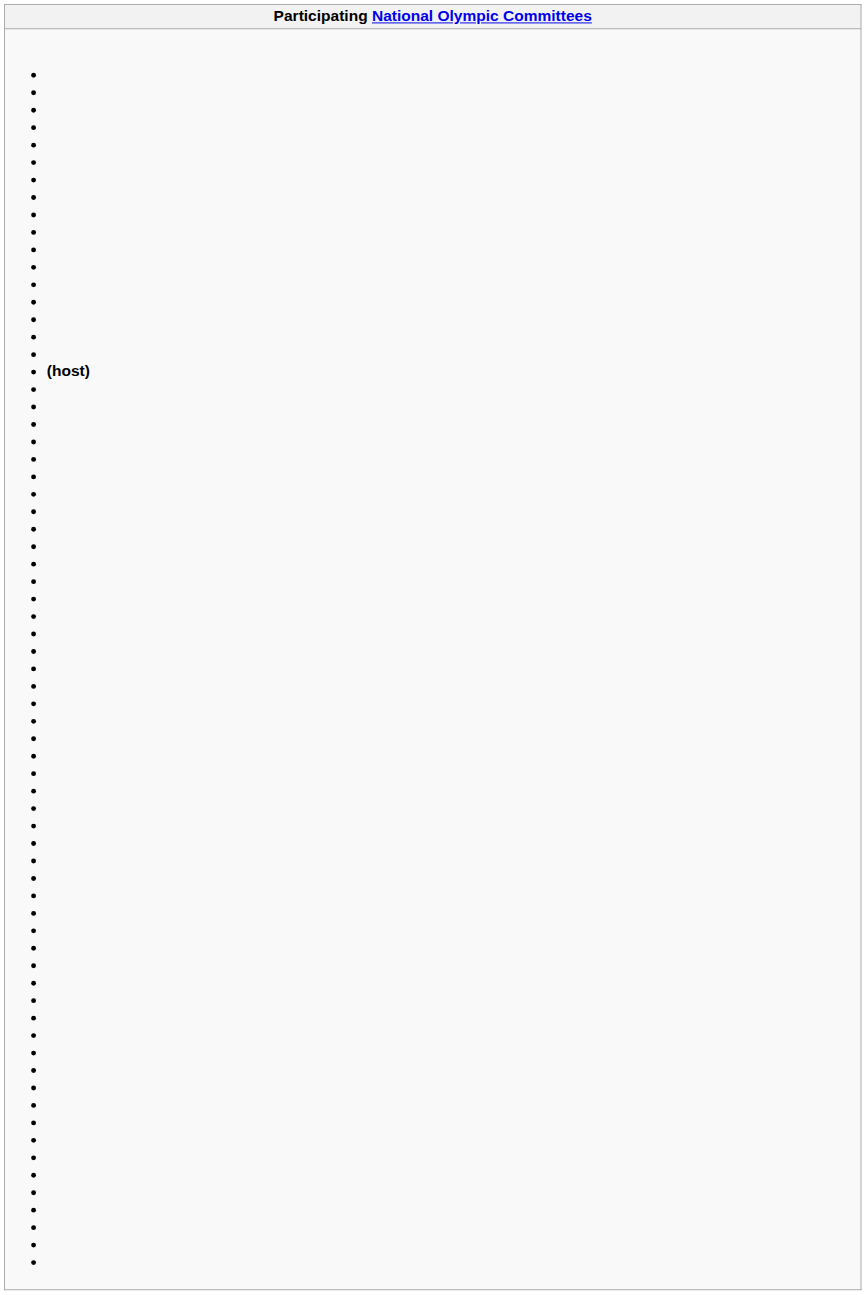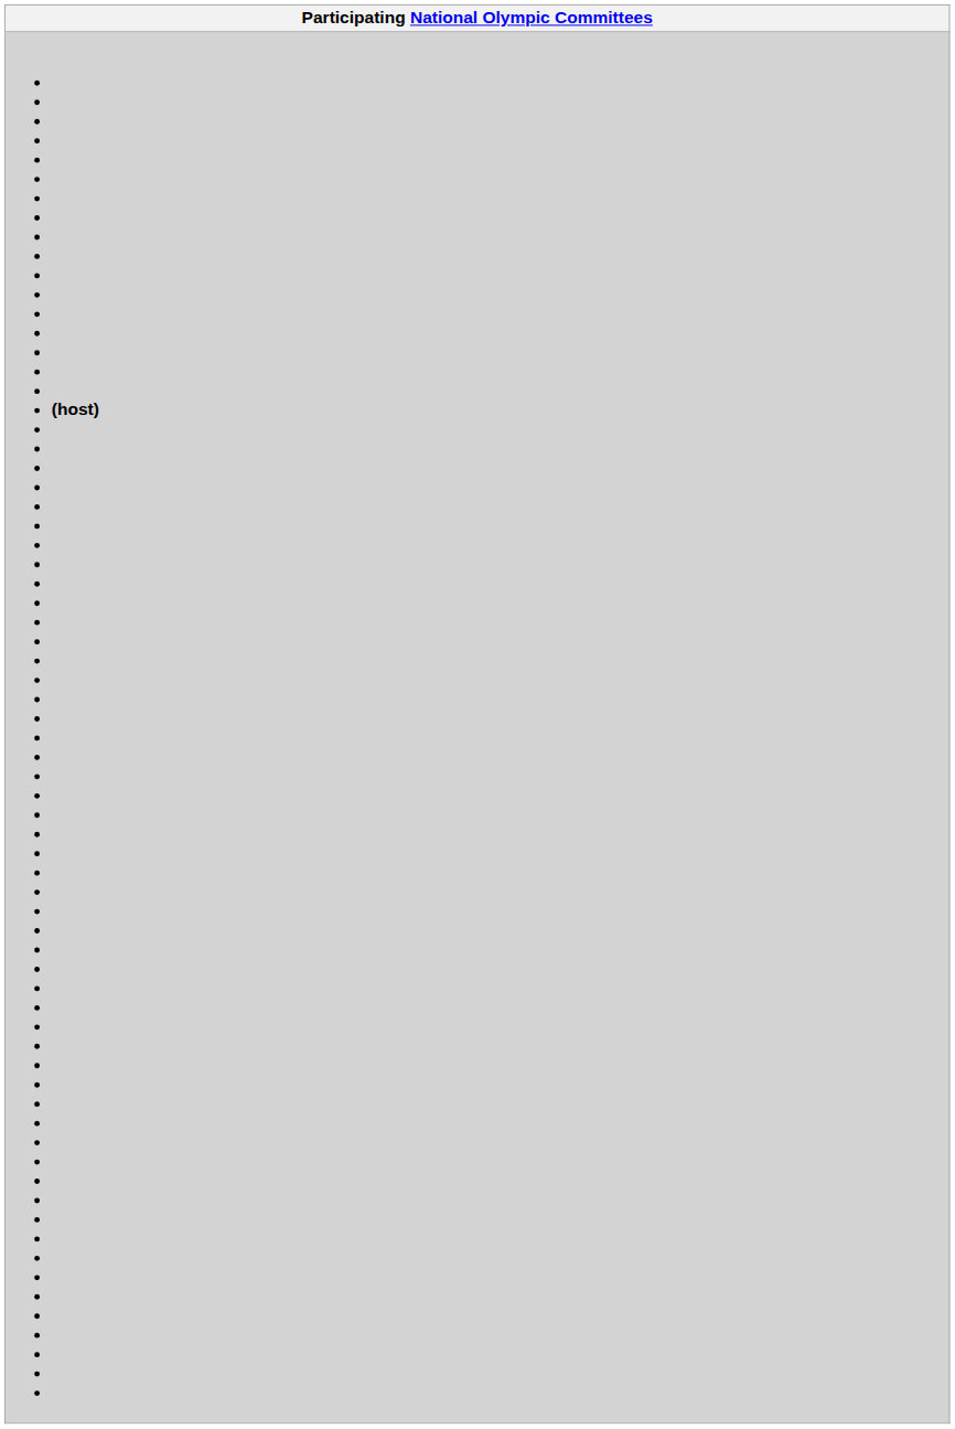row 2 | column 1: no background -> lightgrey background
